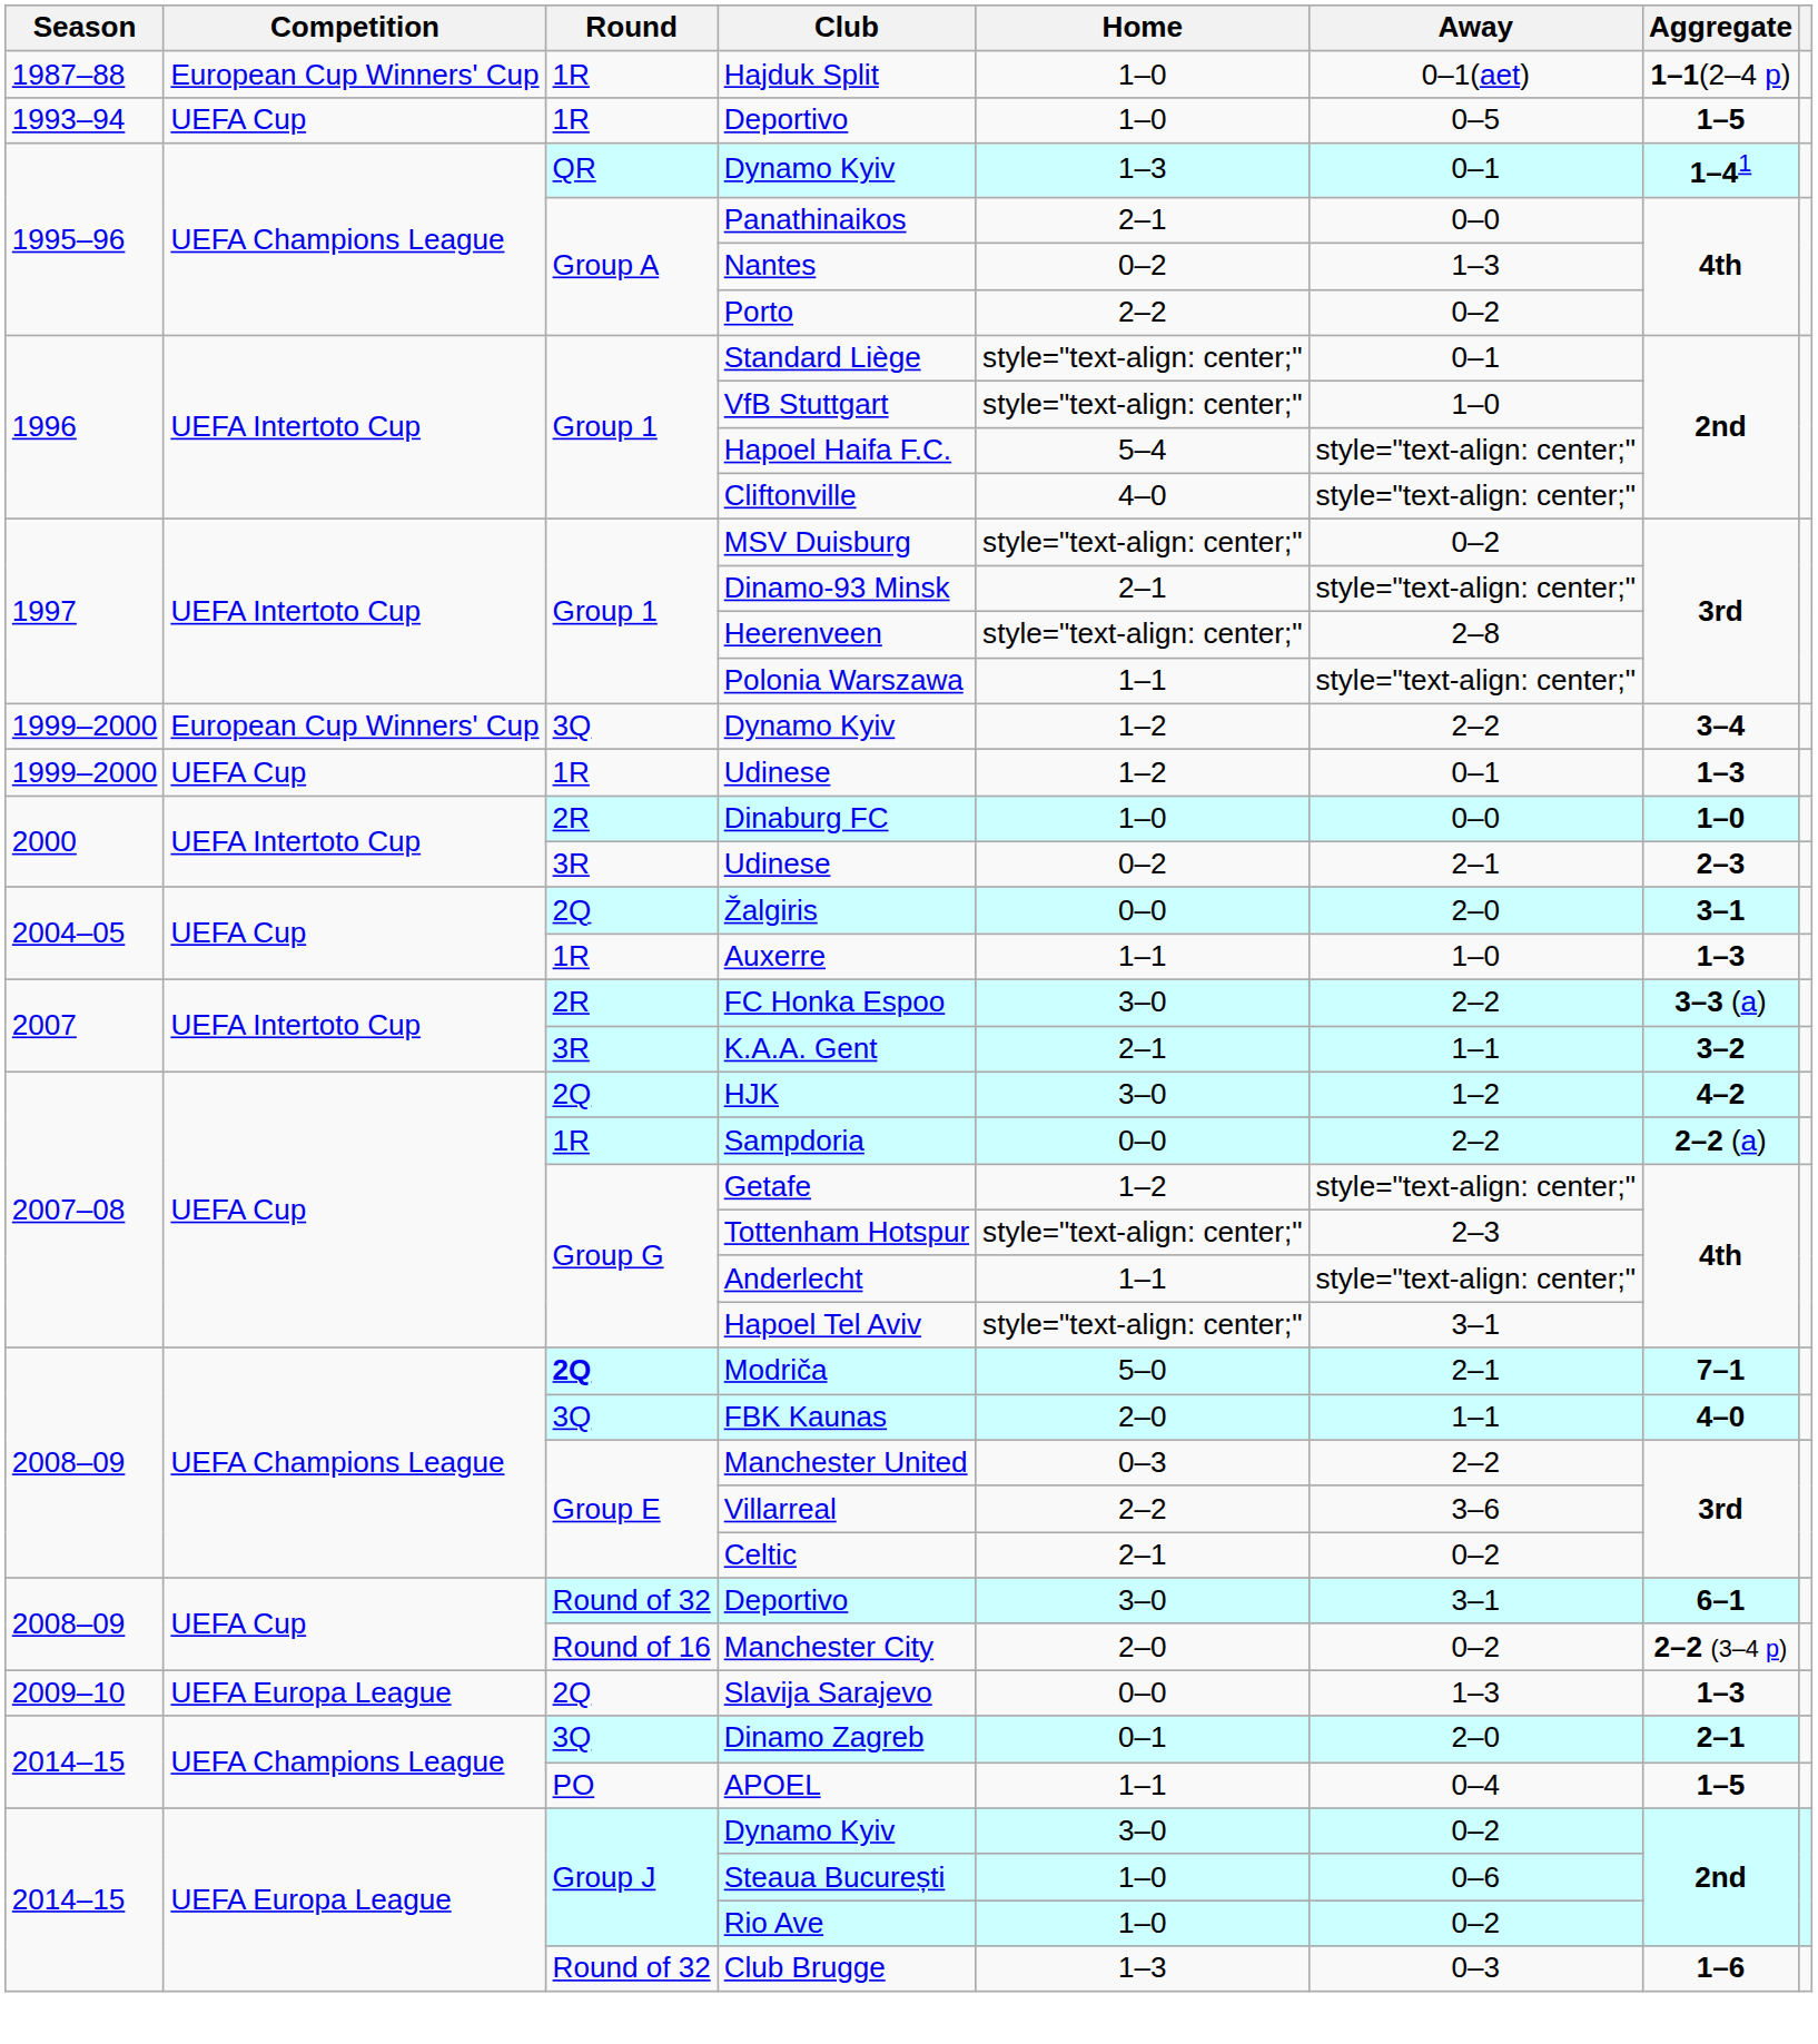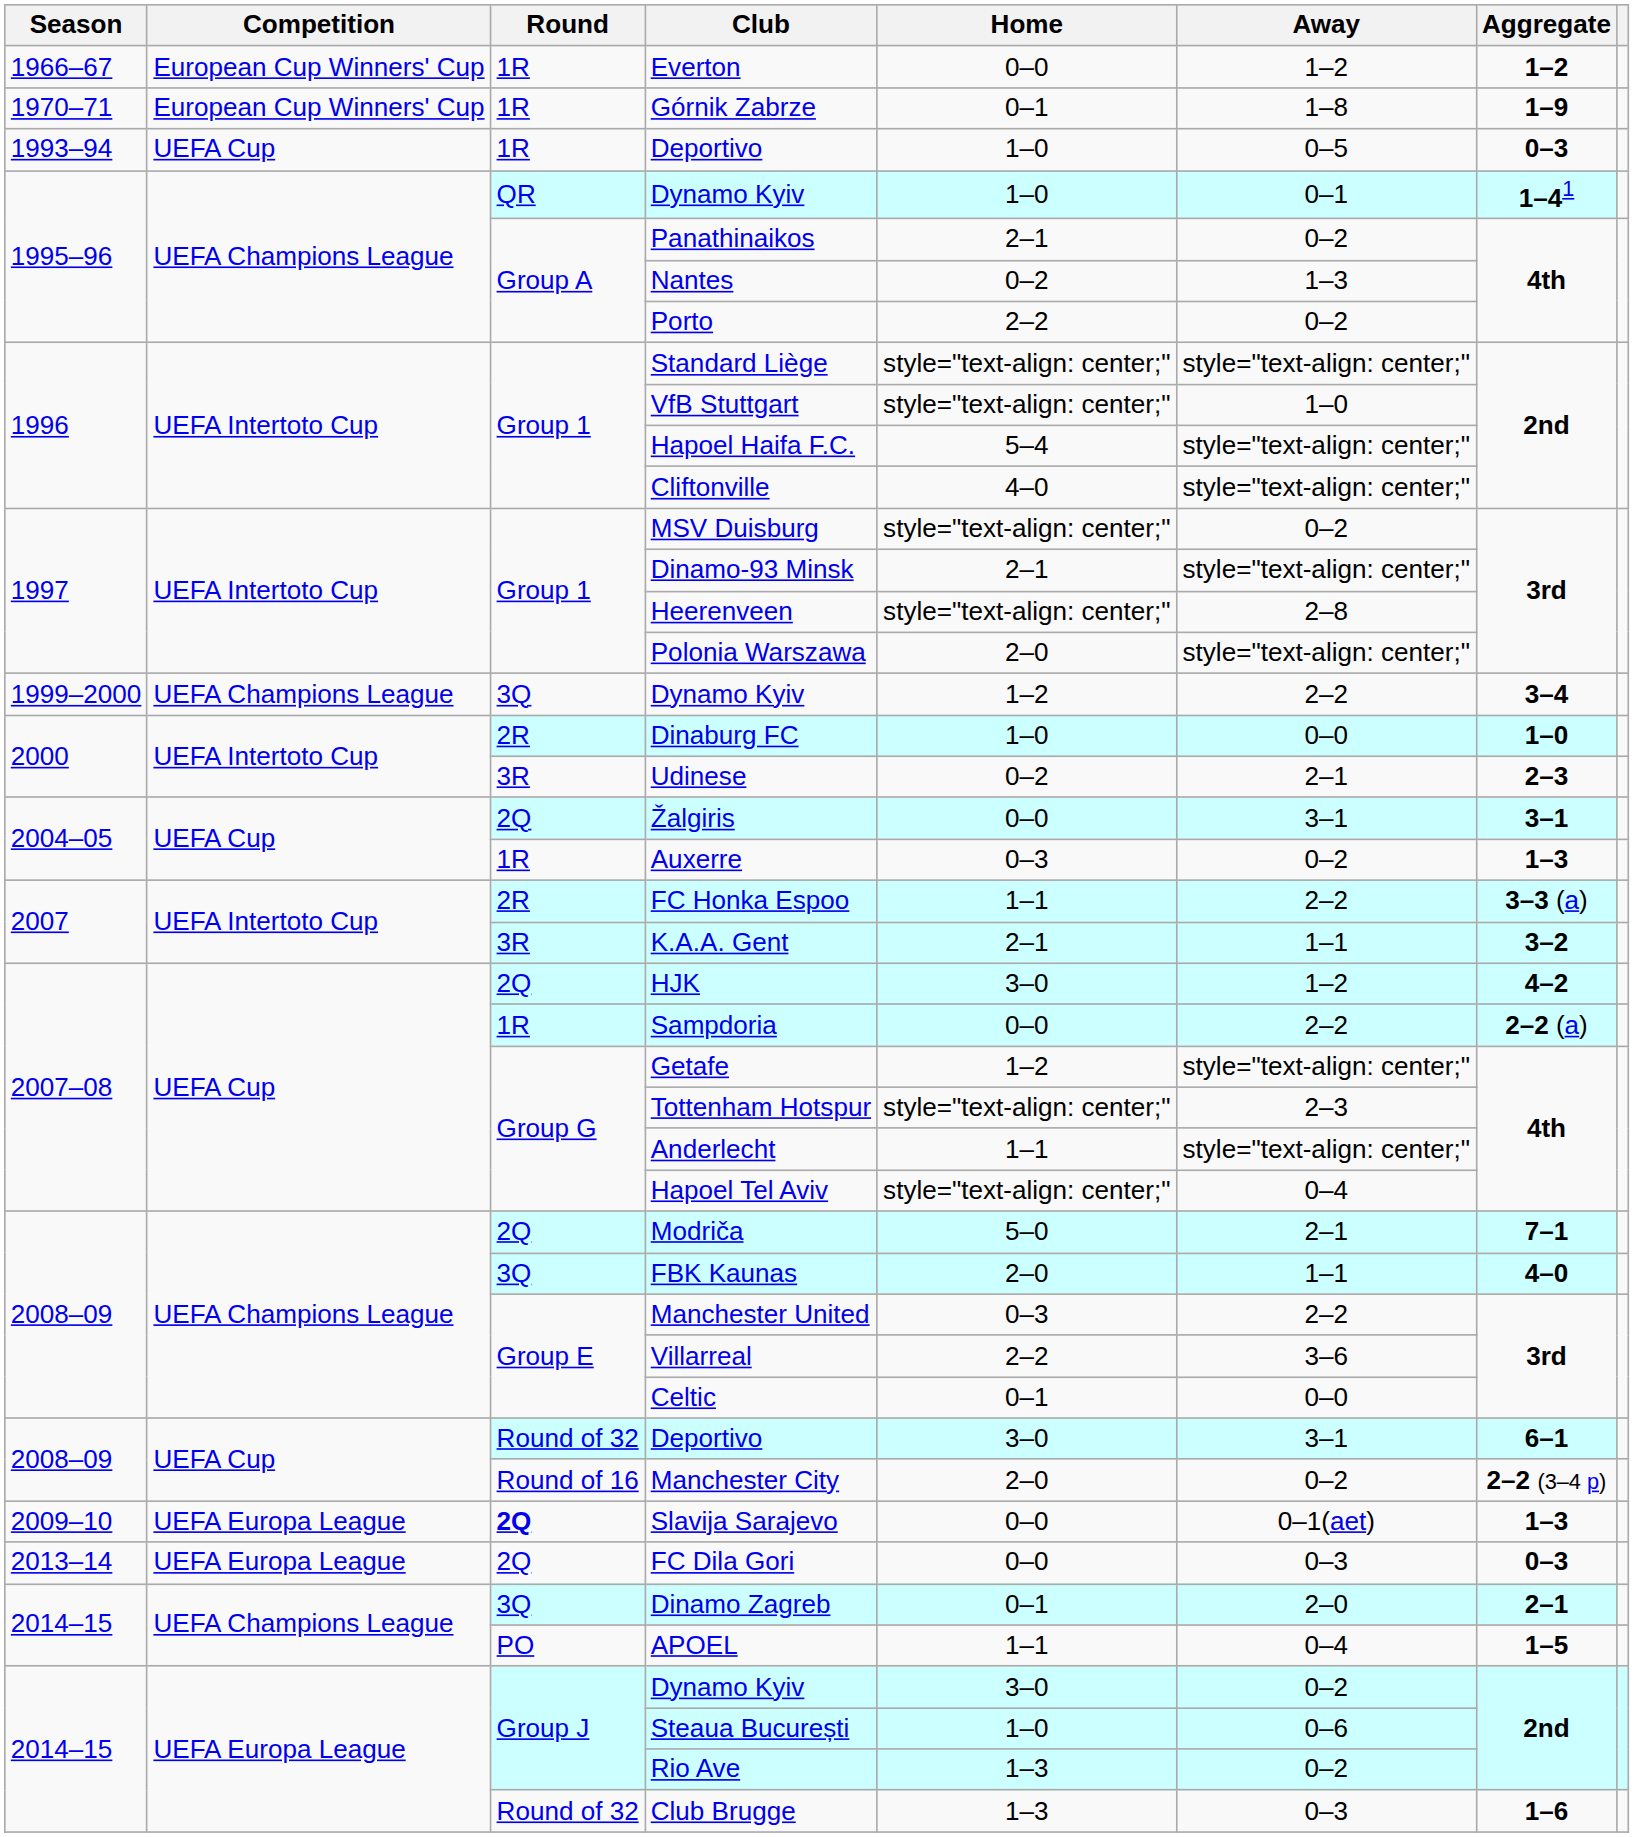+ row: 1966–67 | European Cup Winners' Cup | 1R | Everton | 0–0 | 1–2 | 1–2
+ row: 1970–71 | European Cup Winners' Cup | 1R | Górnik Zabrze | 0–1 | 1–8 | 1–9
- row: 1987–88 | European Cup Winners' Cup | 1R | Hajduk Split | 1–0 | 0–1(aet) | 1–1(2–4 p)
1993–94 / Deportivo | Aggregate: 1–5 -> 0–3
1995–96 / Dynamo Kyiv | Home: 1–3 -> 1–0
Panathinaikos | Away: 0–0 -> 0–2
Standard Liège | Away: 0–1 -> style="text-align: center;"
Polonia Warszawa | Home: 1–1 -> 2–0
1999–2000 / Dynamo Kyiv | Competition: European Cup Winners' Cup -> UEFA Champions League
- row: 1999–2000 | UEFA Cup | 1R | Udinese | 1–2 | 0–1 | 1–3
Žalgiris | Away: 2–0 -> 3–1
Auxerre | Home: 1–1 -> 0–3
Auxerre | Away: 1–0 -> 0–2
FC Honka Espoo | Home: 3–0 -> 1–1
Hapoel Tel Aviv | Away: 3–1 -> 0–4
Modriča | Round: bold -> normal
Celtic | Home: 2–1 -> 0–1
Celtic | Away: 0–2 -> 0–0
Slavija Sarajevo | Round: normal -> bold
Slavija Sarajevo | Away: 1–3 -> 0–1(aet)
+ row: 2013–14 | UEFA Europa League | 2Q | FC Dila Gori | 0–0 | 0–3 | 0–3
Rio Ave | Home: 1–0 -> 1–3
